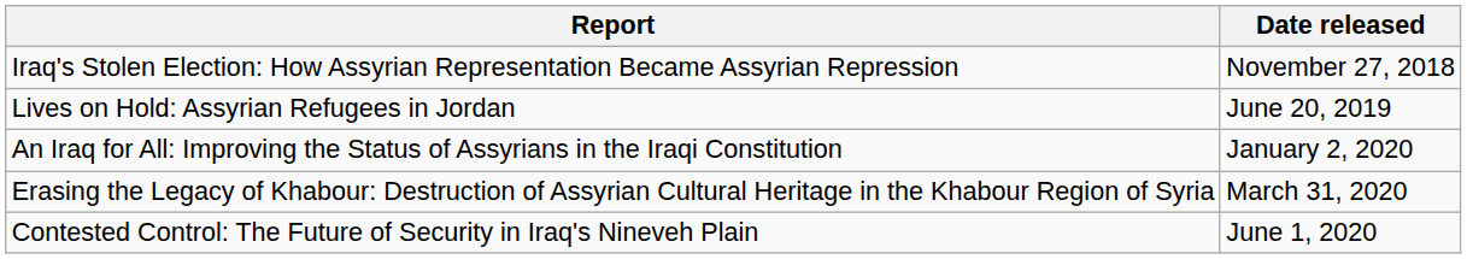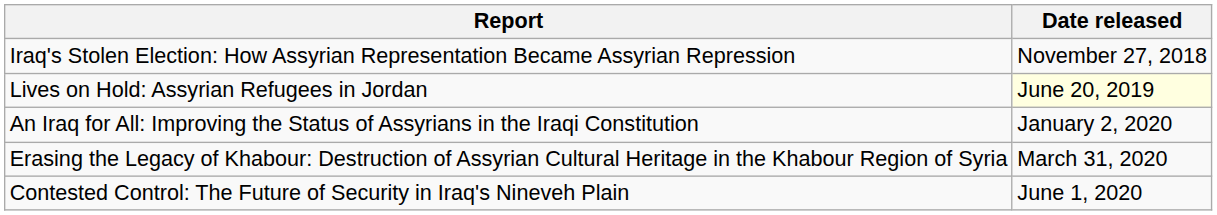Lives on Hold: Assyrian Refugees in Jordan | Date released: no background -> lightyellow background
